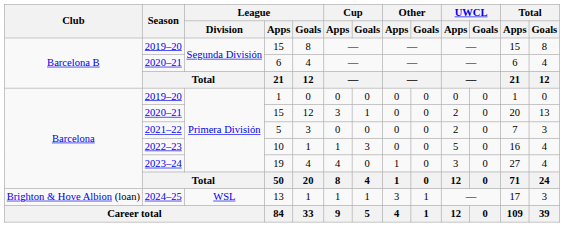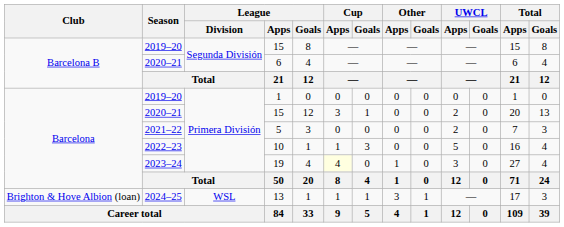19 | Cup / Apps: no background -> lightyellow background
